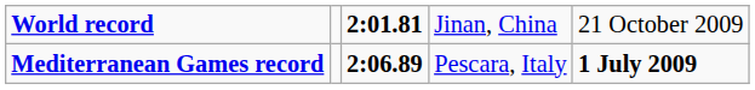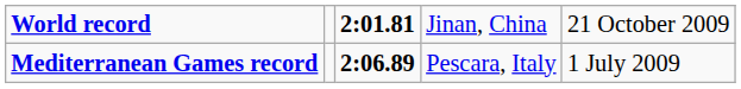Mediterranean Games record | column 5: bold -> normal
